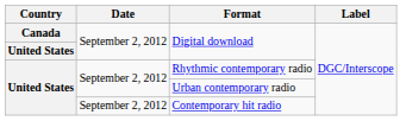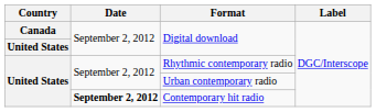Contemporary hit radio | Date: normal -> bold
